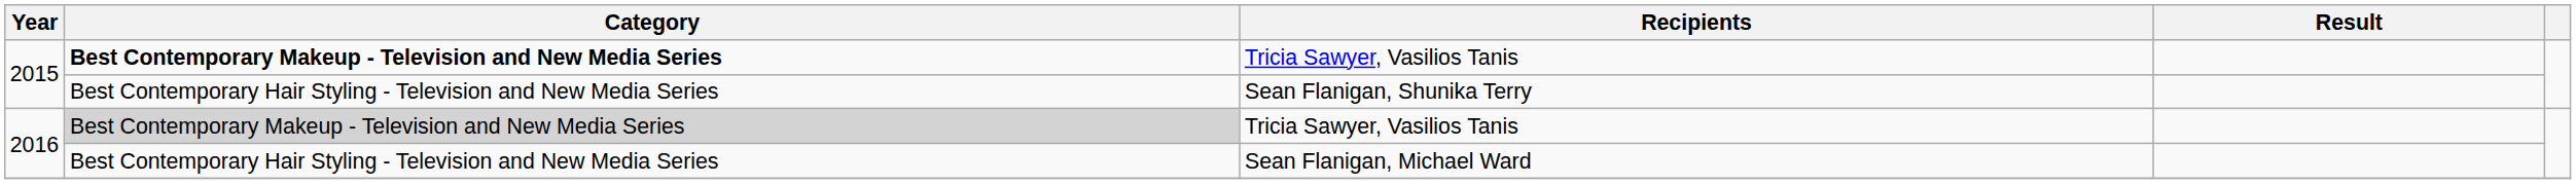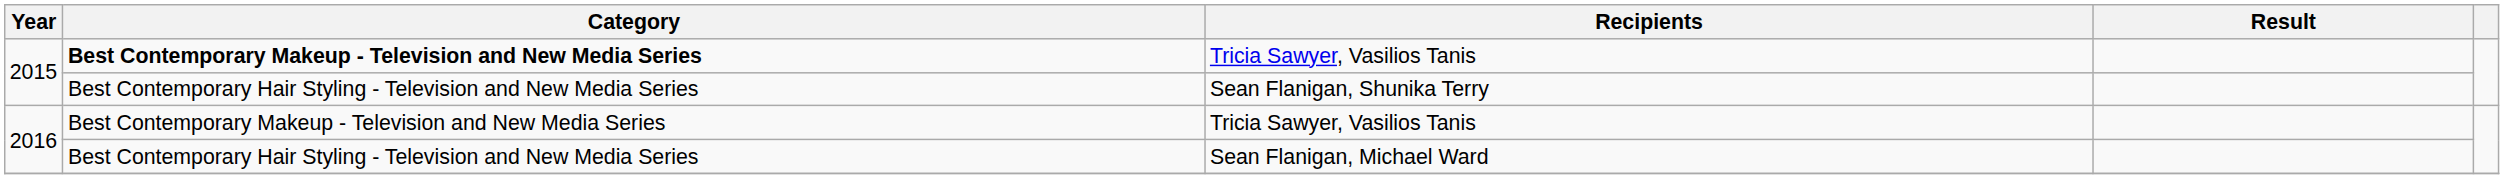2016 / Tricia Sawyer, Vasilios Tanis | Category: lightgrey background -> no background
